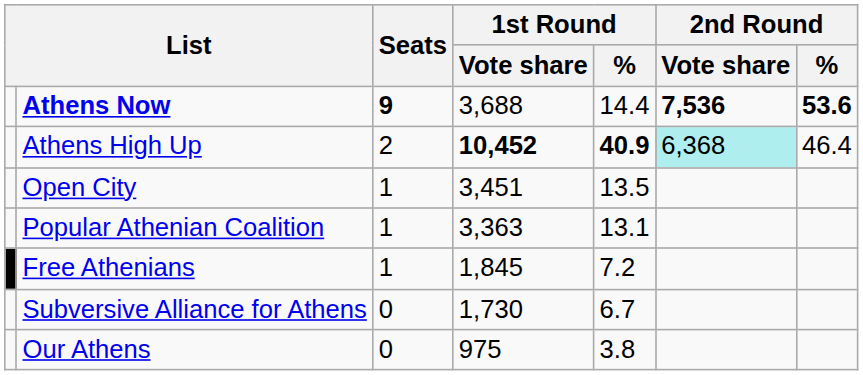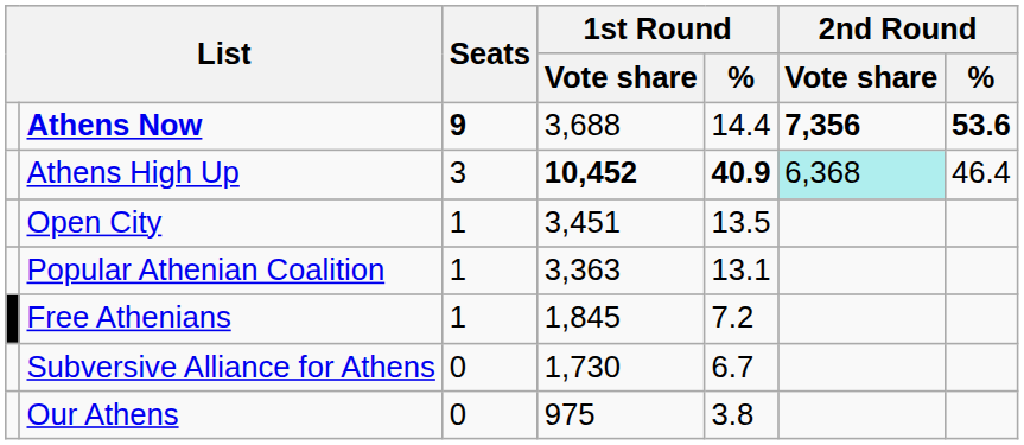Athens Now | 2nd Round / Vote share: 7,536 -> 7,356
Athens High Up | Seats: 2 -> 3
